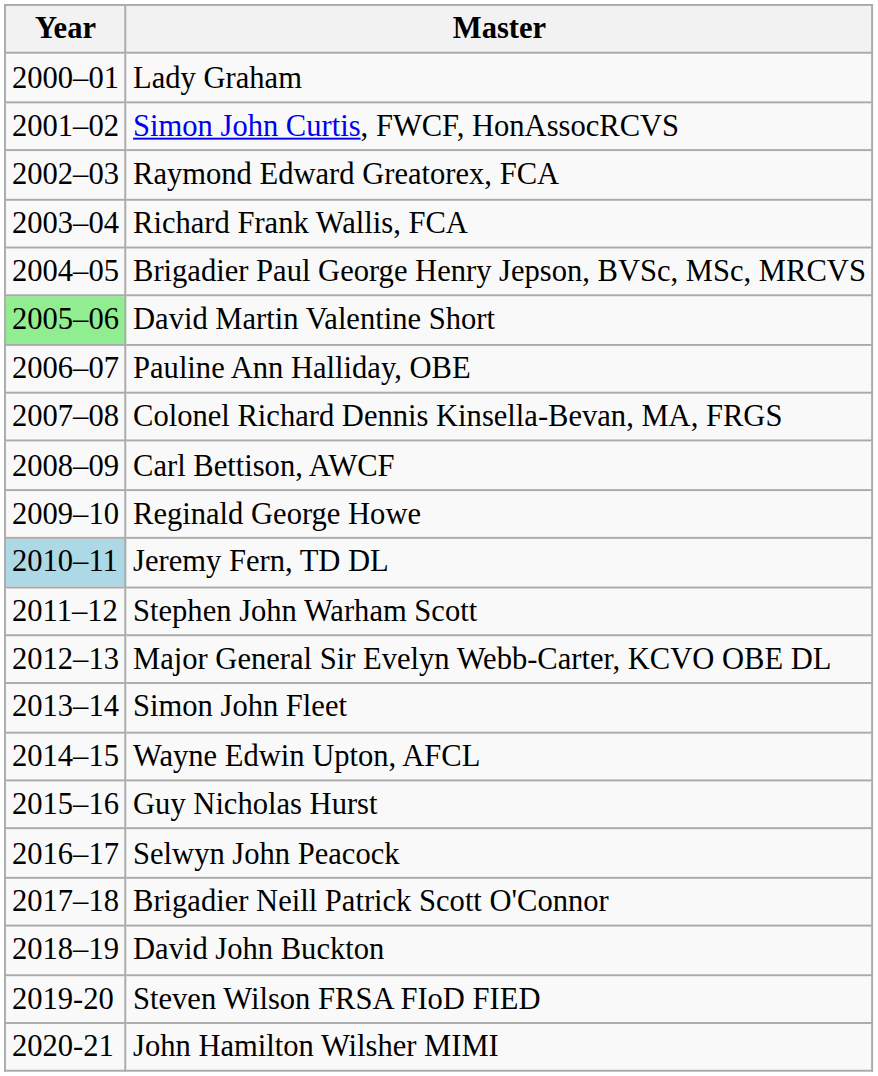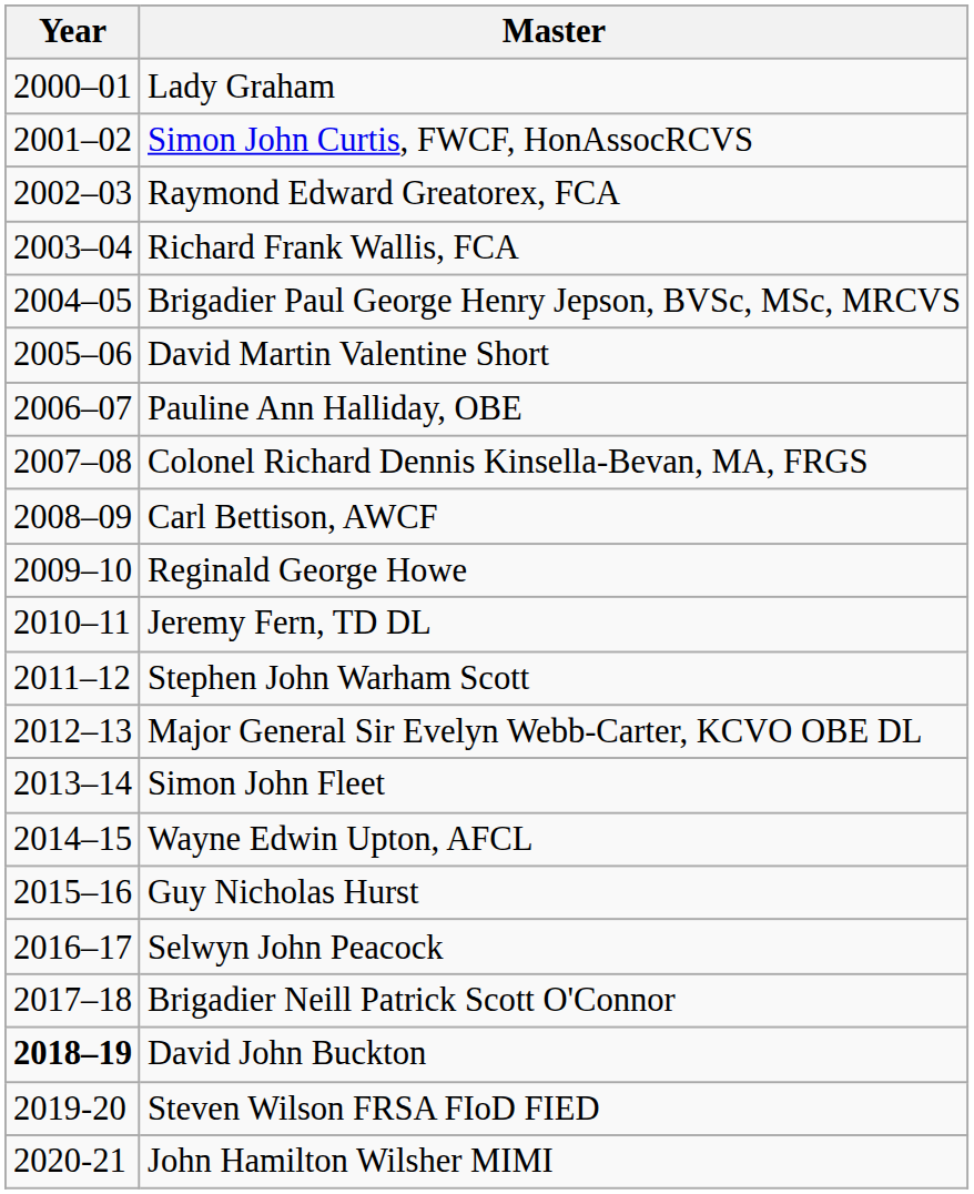David Martin Valentine Short | Year: lightgreen background -> no background
Jeremy Fern, TD DL | Year: lightblue background -> no background
David John Buckton | Year: normal -> bold
